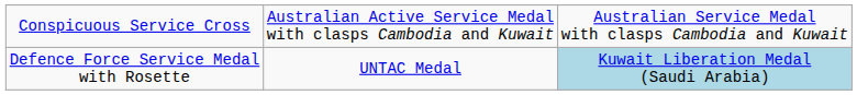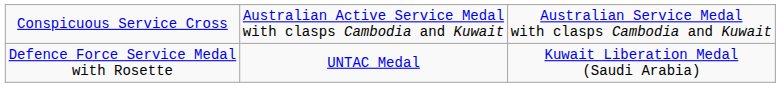Defence Force Service Medal with Rosette | column 3: lightblue background -> no background
